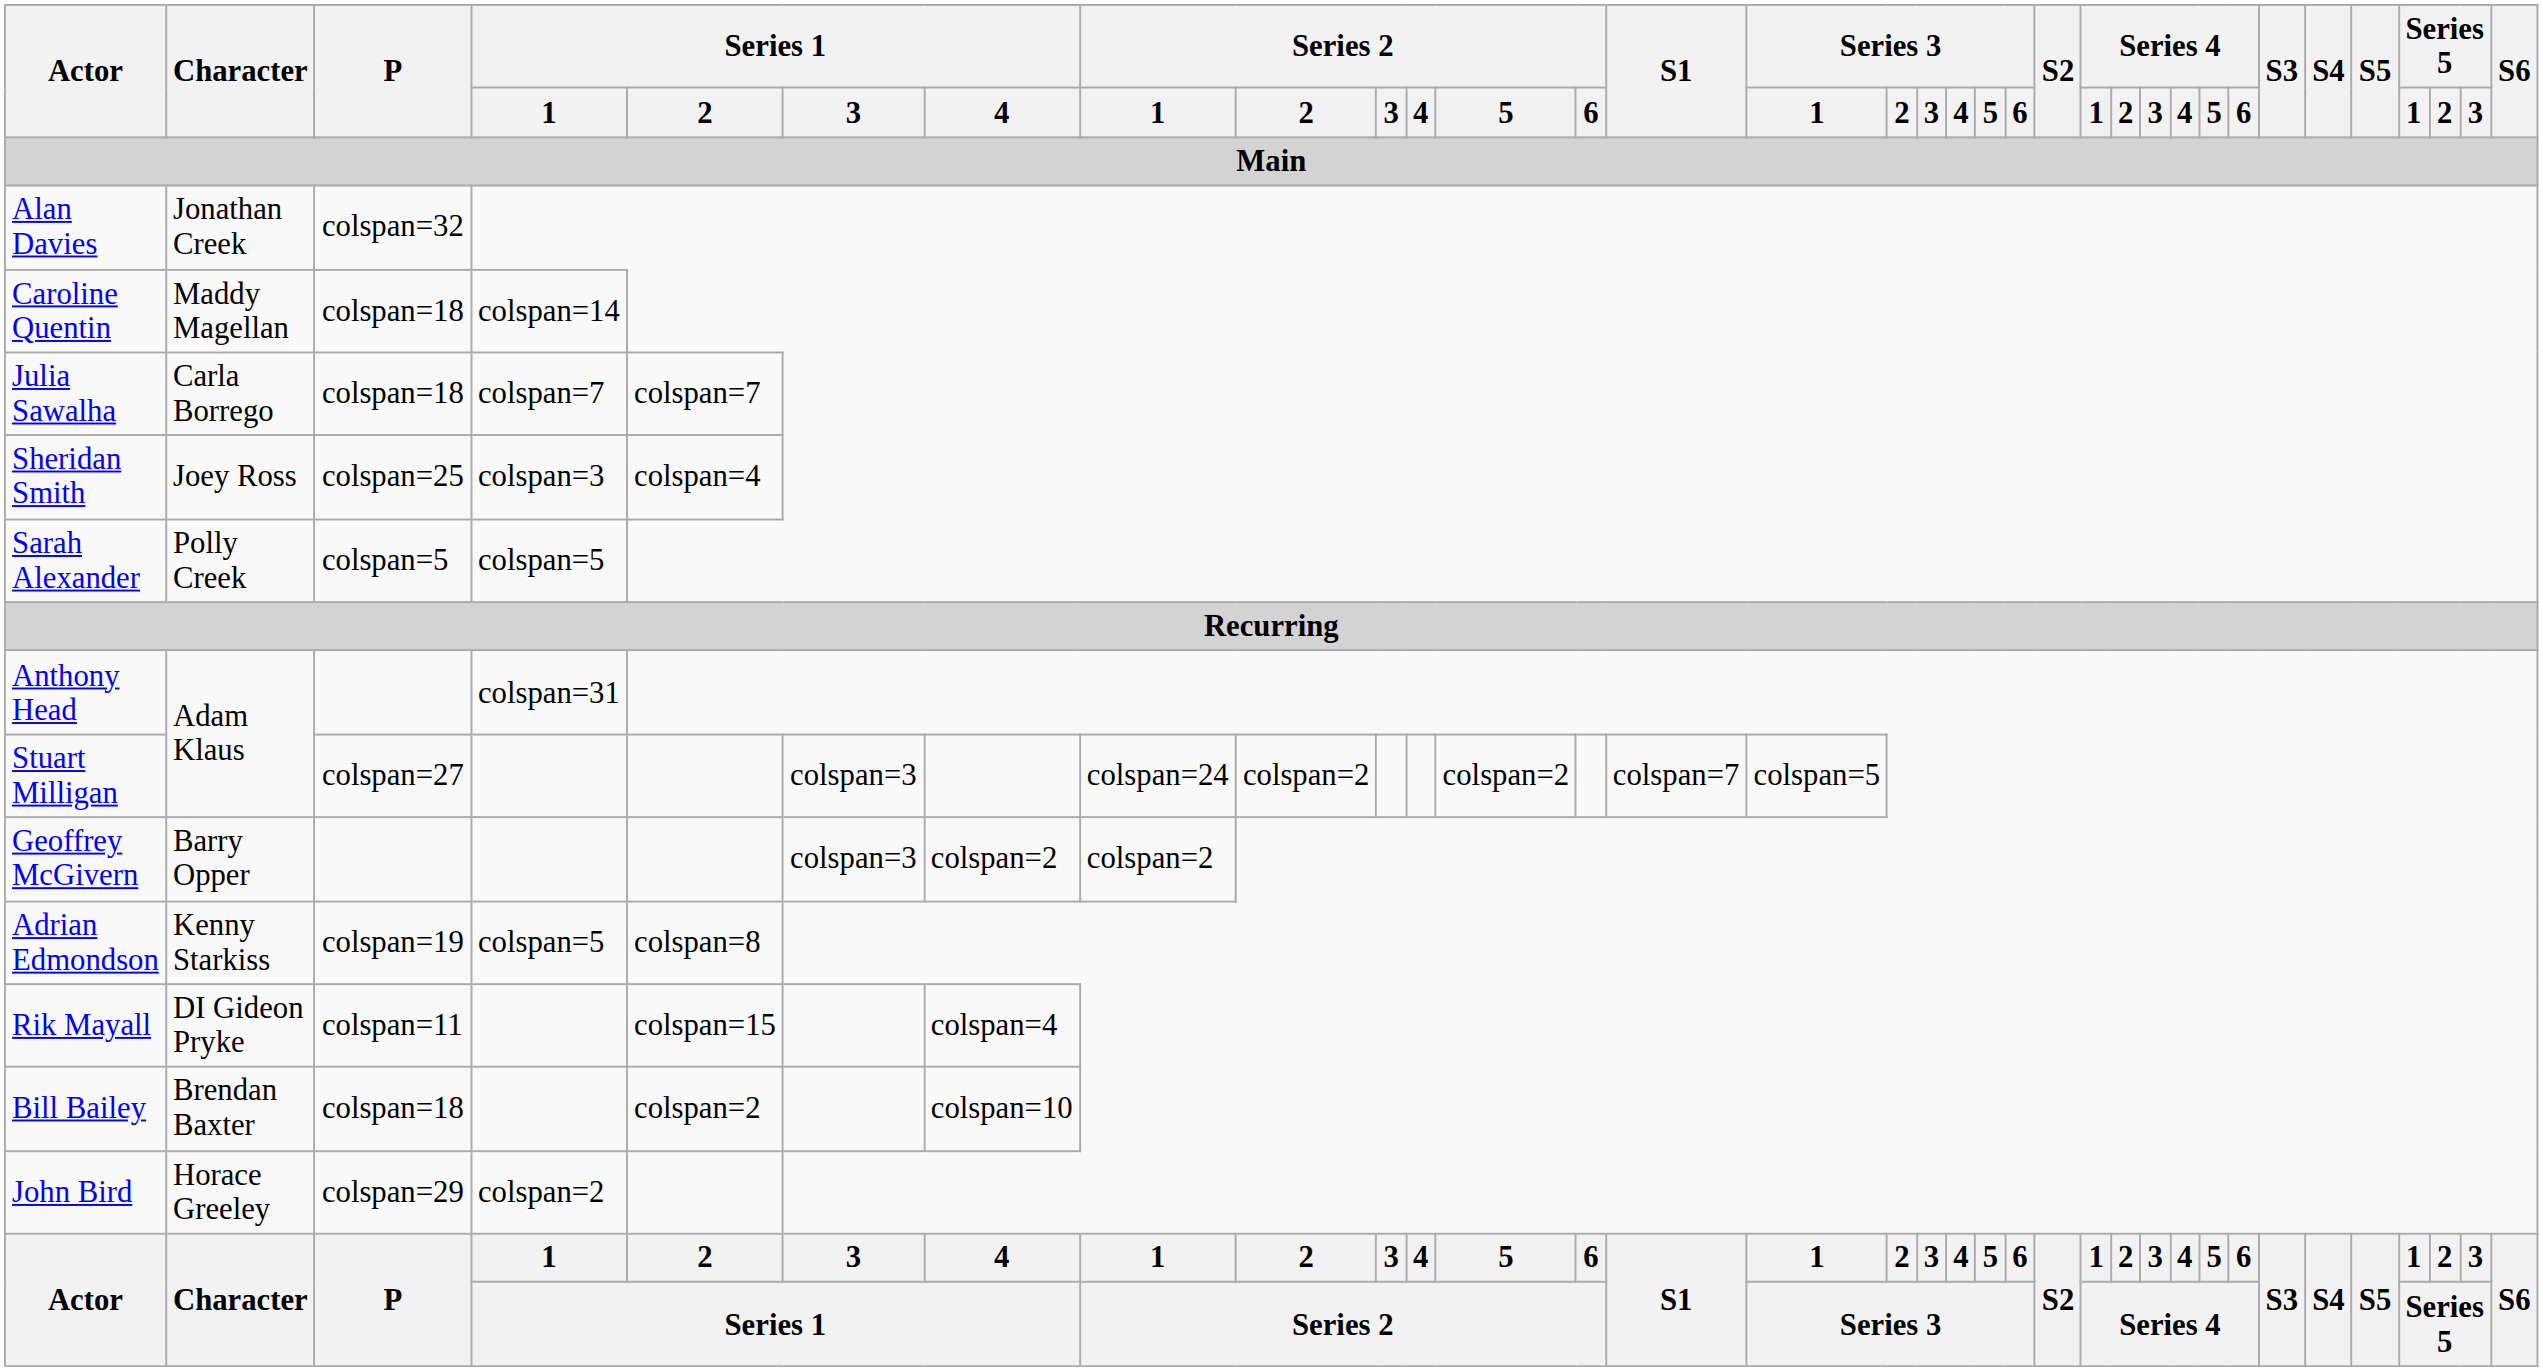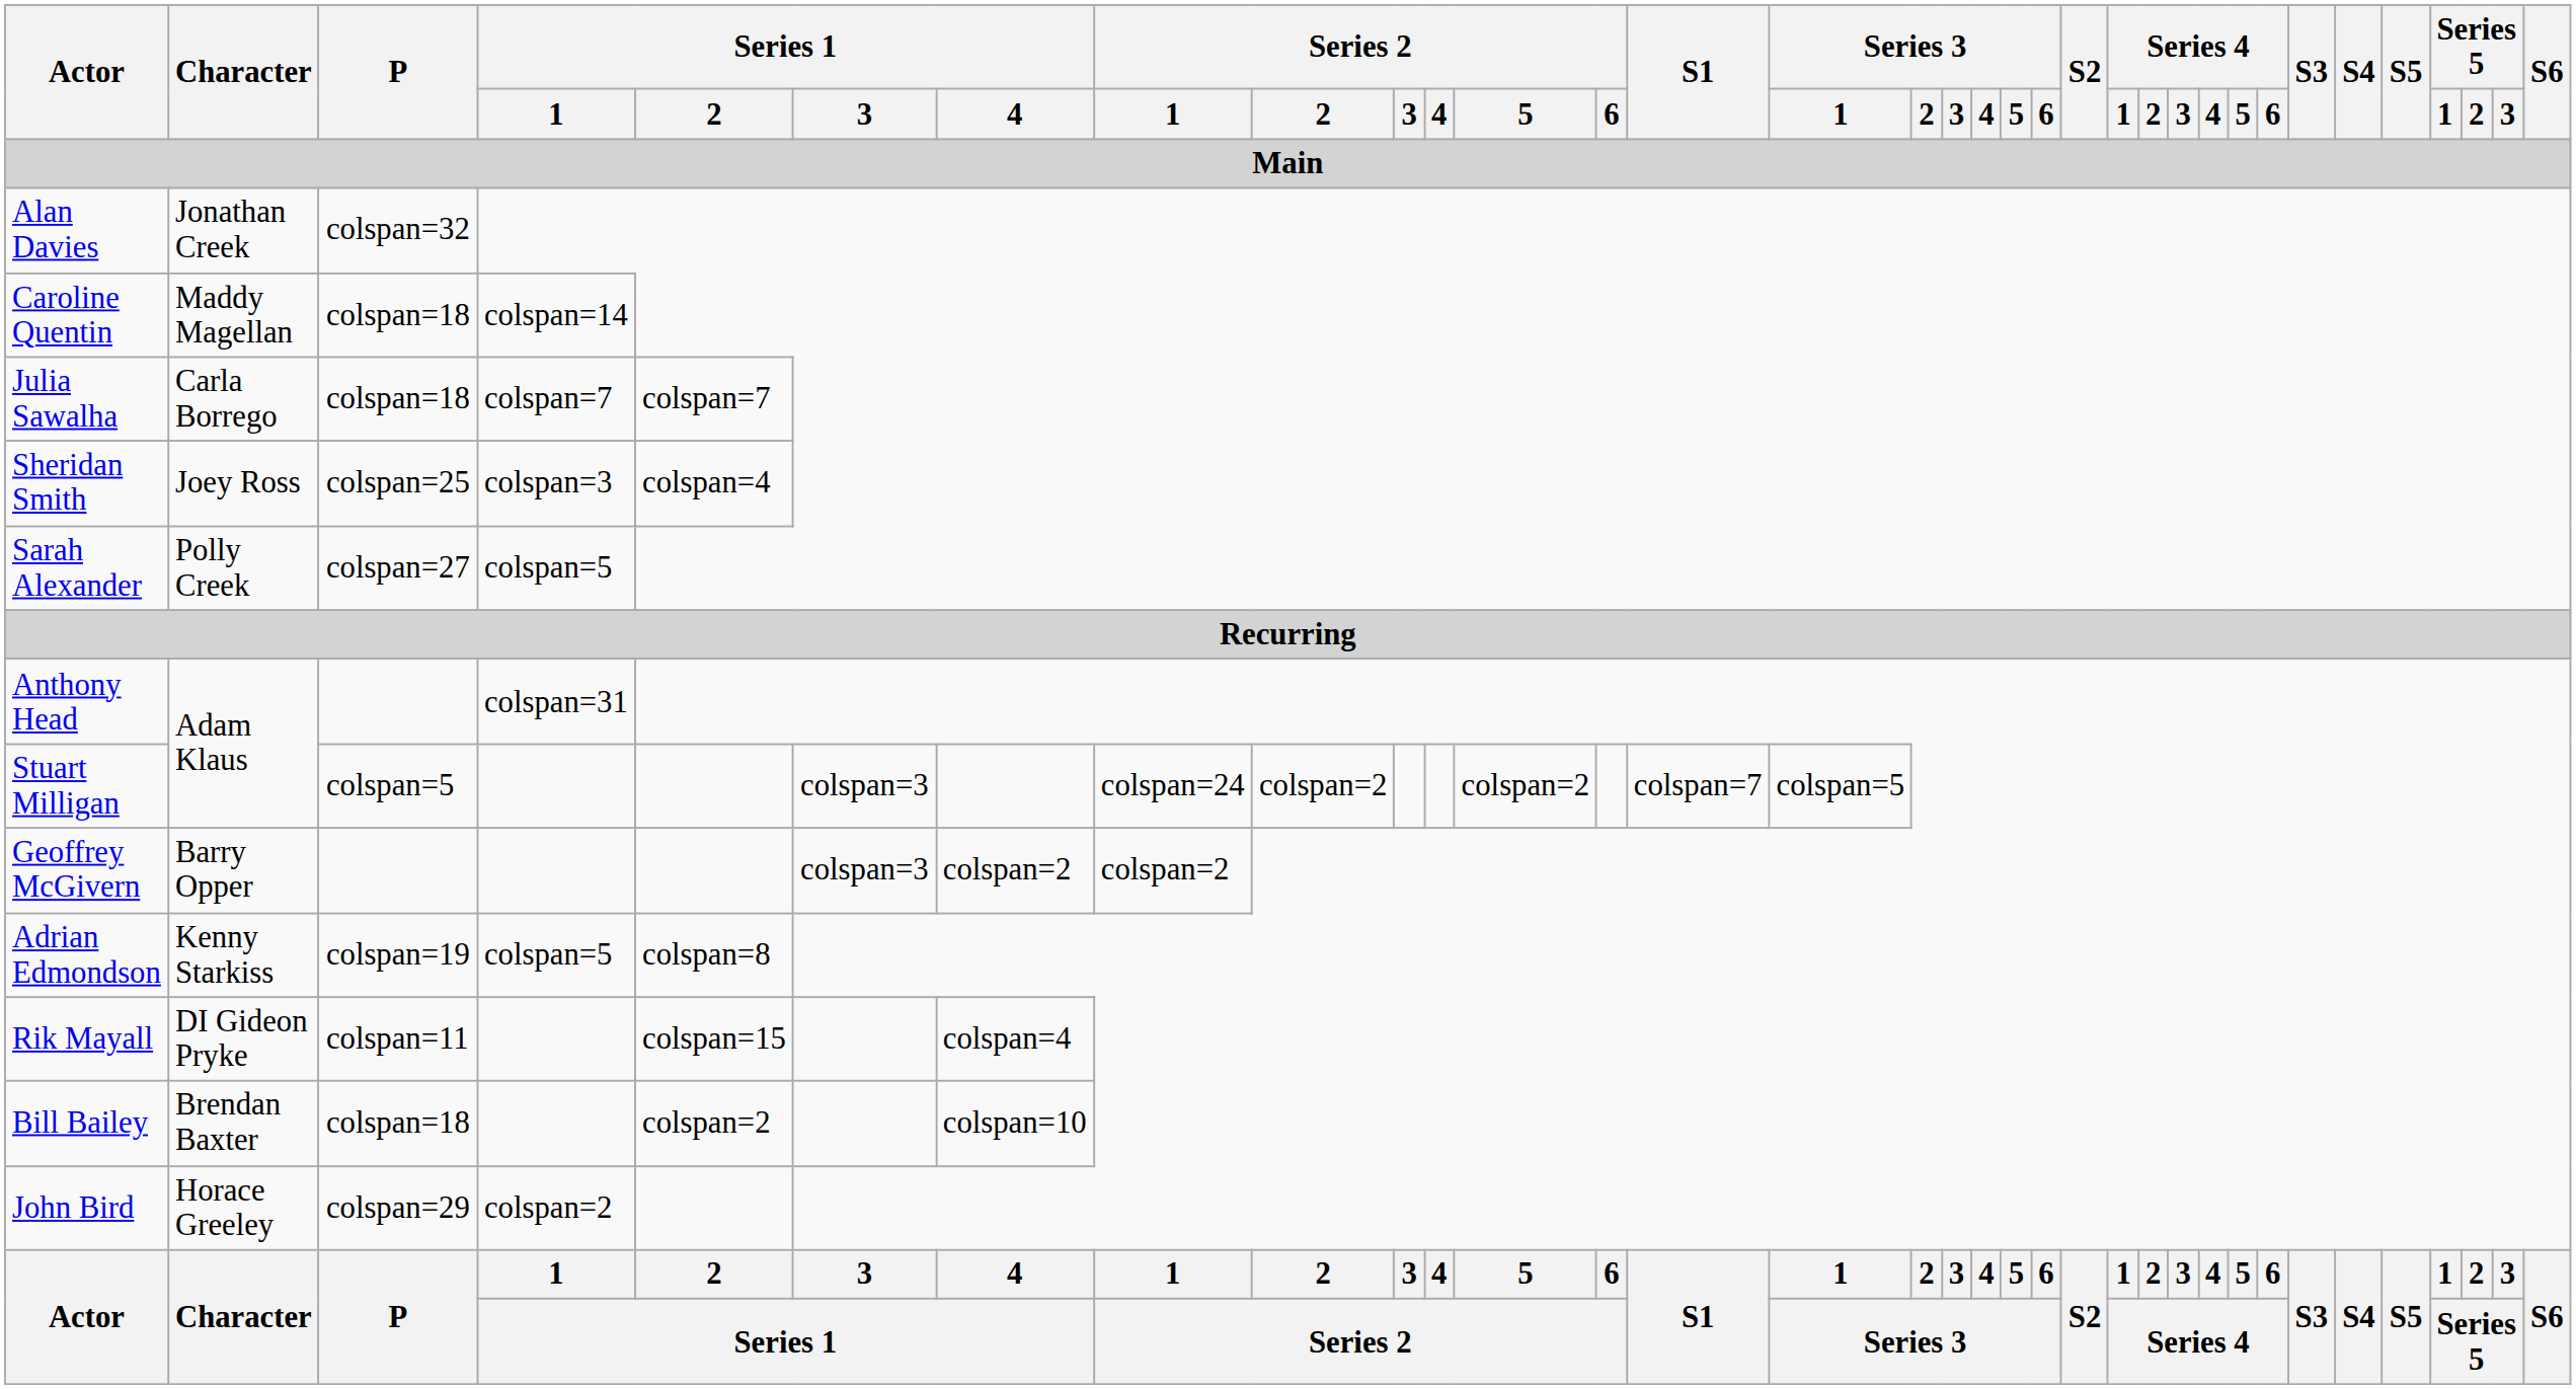Sarah Alexander | P: colspan=5 -> colspan=27
Stuart Milligan | P: colspan=27 -> colspan=5
